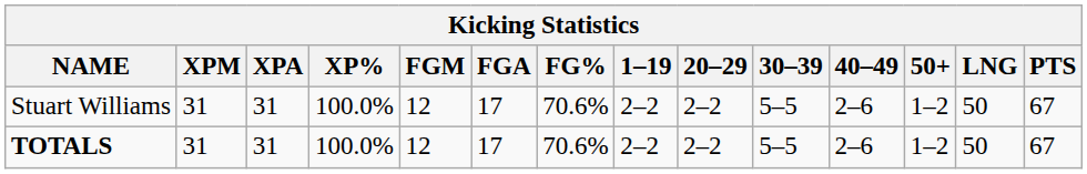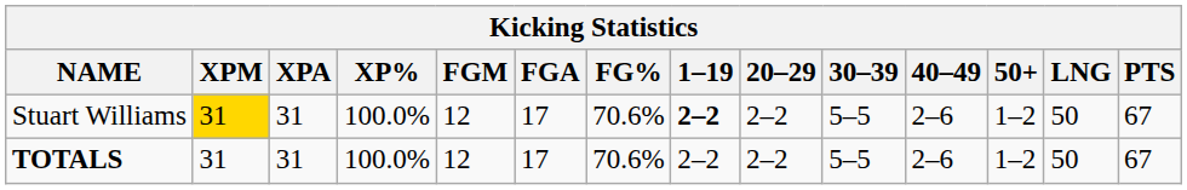Stuart Williams | XPM: no background -> gold background
Stuart Williams | 1–19: normal -> bold
